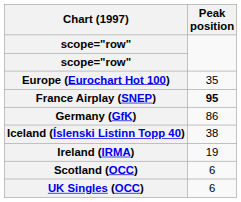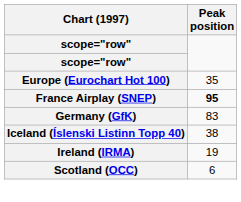Germany (GfK) | Peak position: 86 -> 83
- row: UK Singles (OCC) | 6
